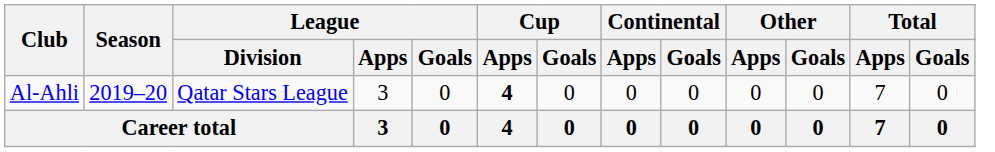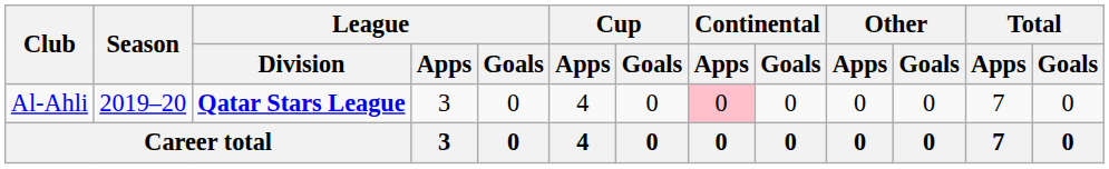Al-Ahli | League / Division: normal -> bold
Al-Ahli | Cup / Apps: bold -> normal
Al-Ahli | Continental / Apps: no background -> pink background
